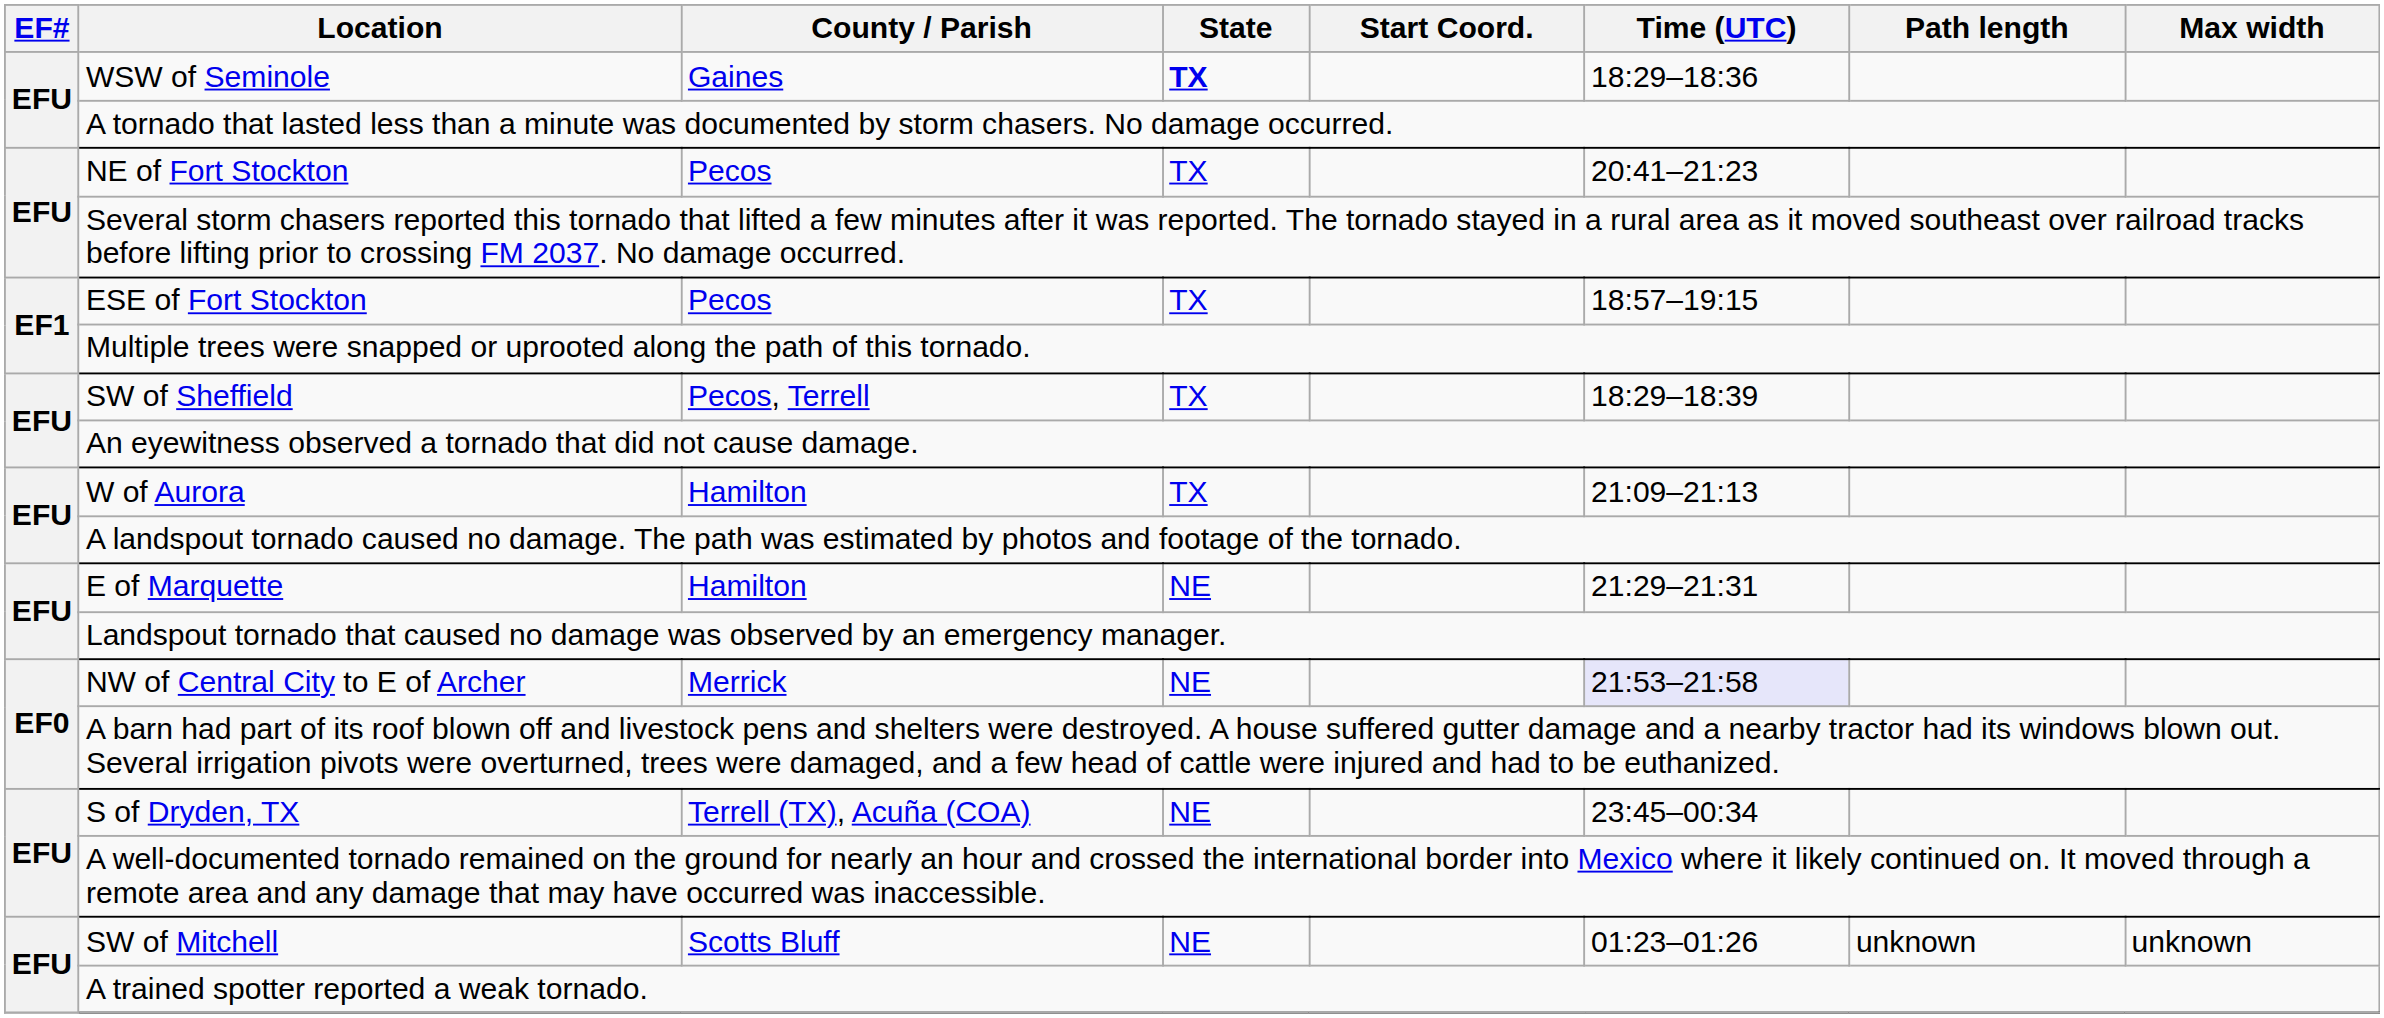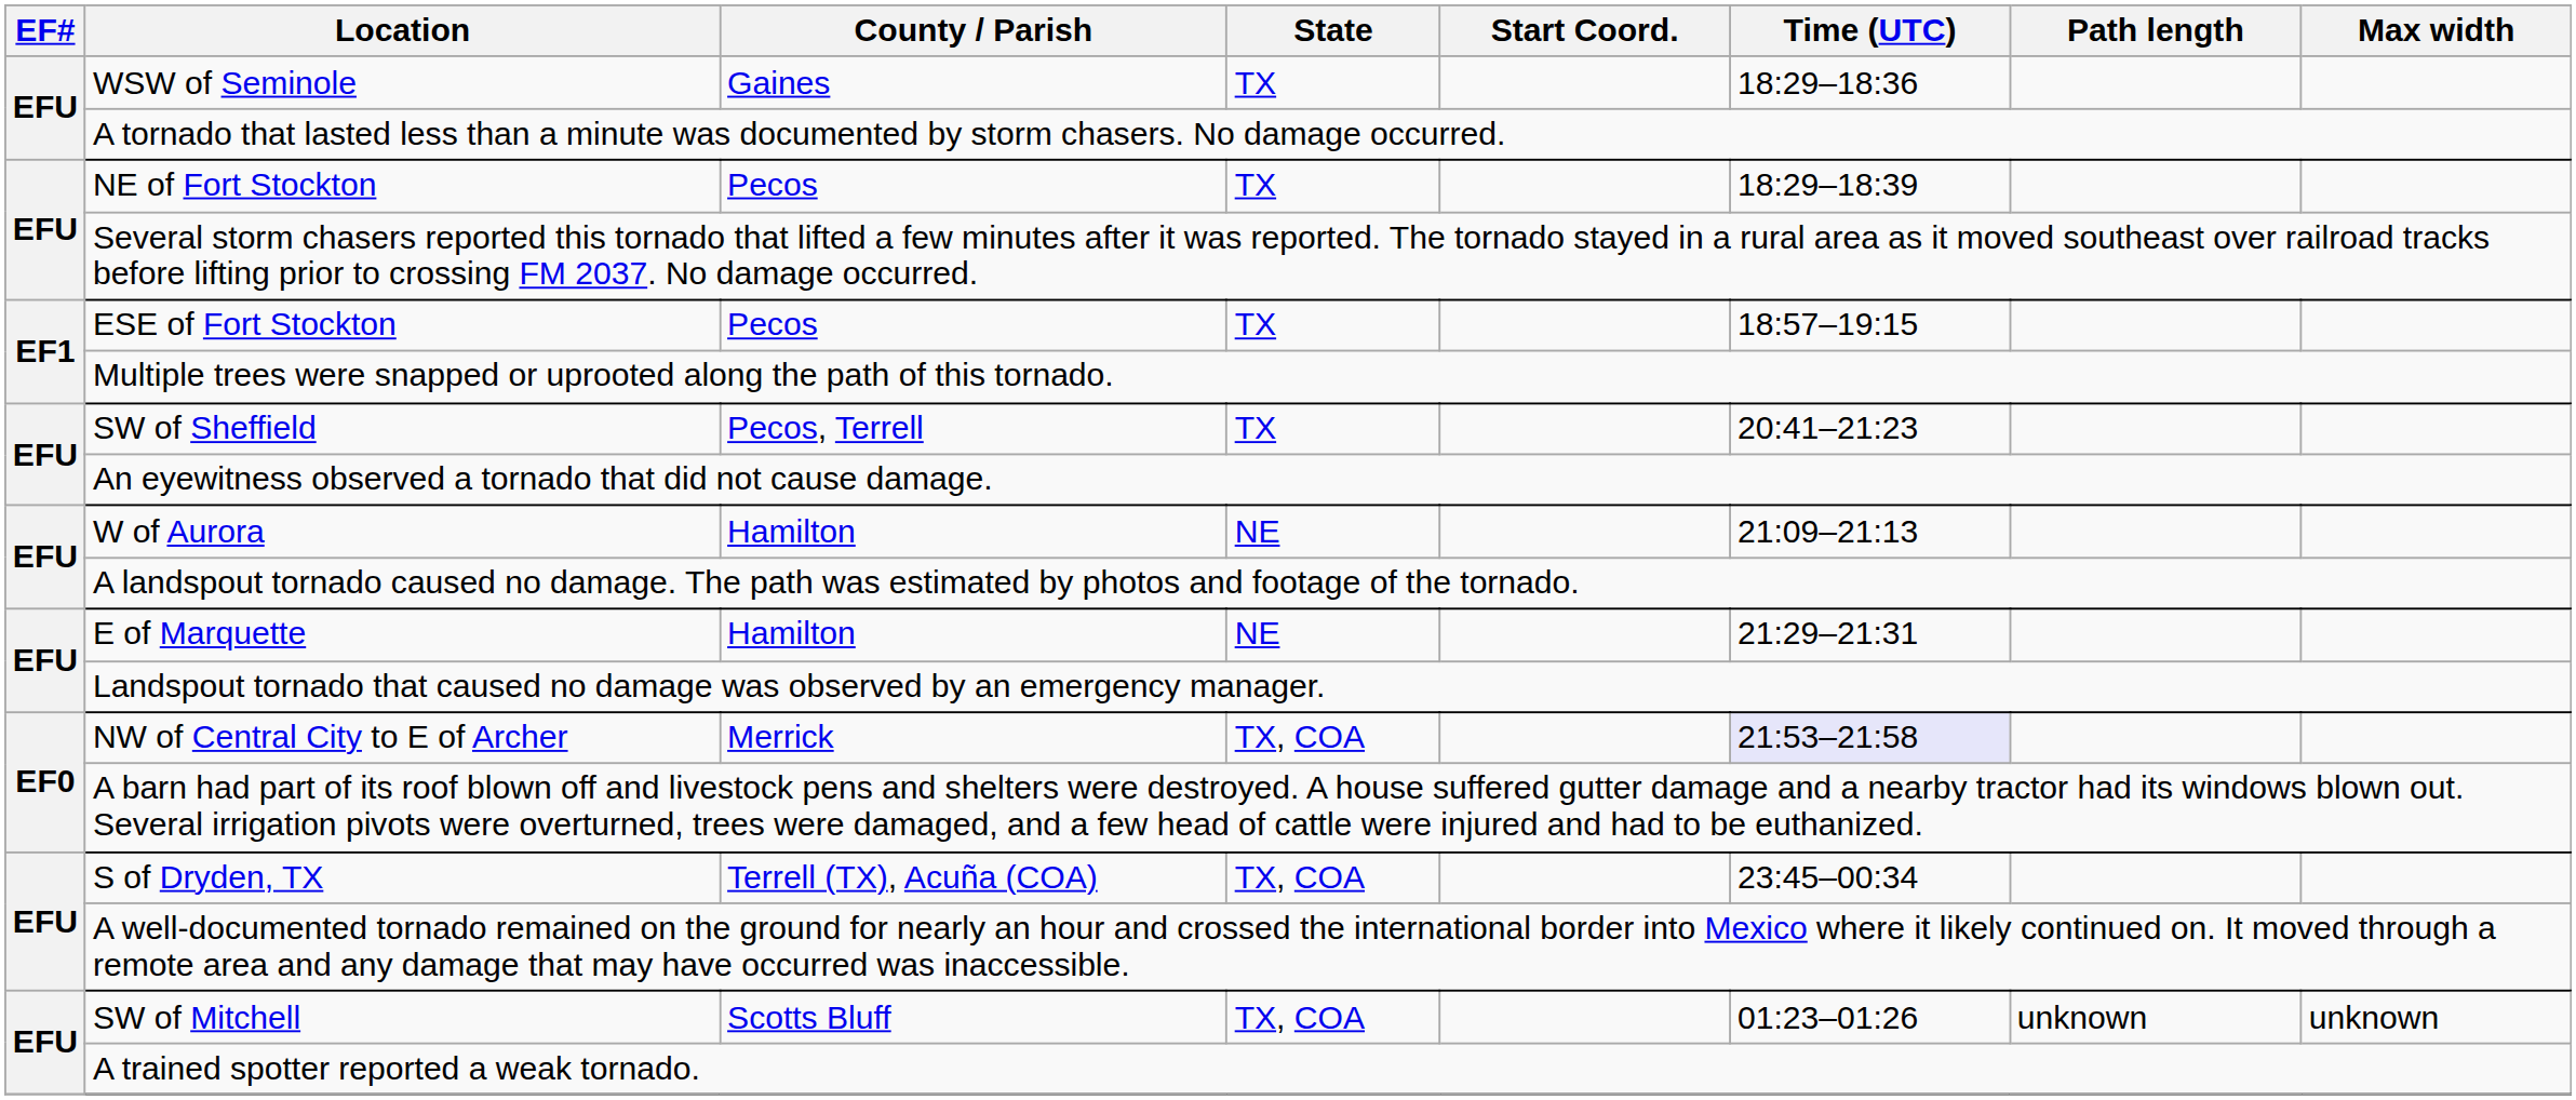WSW of Seminole | State: bold -> normal
NE of Fort Stockton | Time (UTC): 20:41–21:23 -> 18:29–18:39
SW of Sheffield | Time (UTC): 18:29–18:39 -> 20:41–21:23
W of Aurora | State: TX -> NE
NW of Central City to E of Archer | State: NE -> TX, COA
S of Dryden, TX | State: NE -> TX, COA
SW of Mitchell | State: NE -> TX, COA
